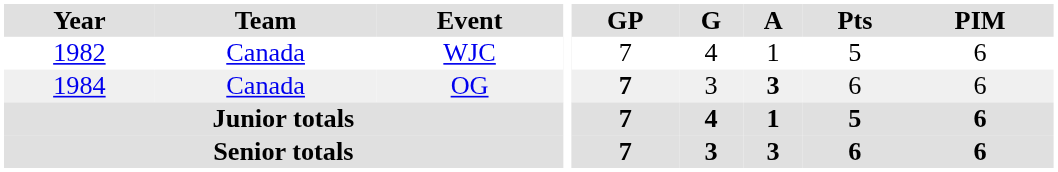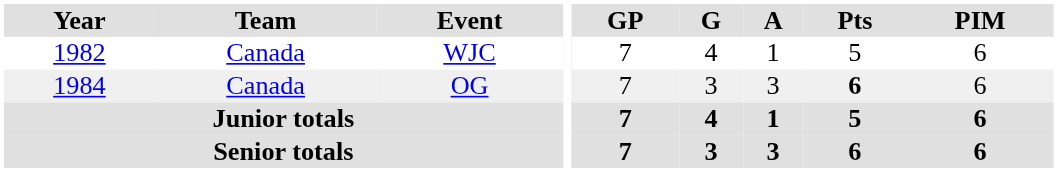OG | GP: bold -> normal
OG | A: bold -> normal
OG | Pts: normal -> bold
